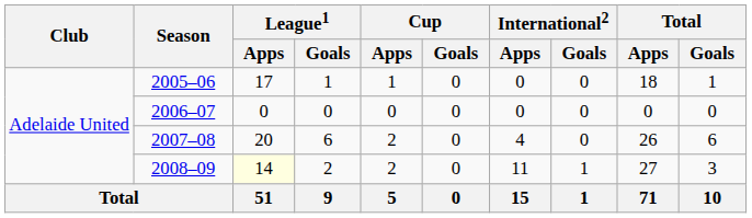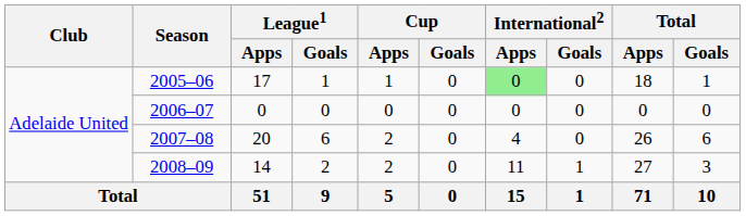2005–06 | International2 / Apps: no background -> lightgreen background
2008–09 | League1 / Apps: lightyellow background -> no background
